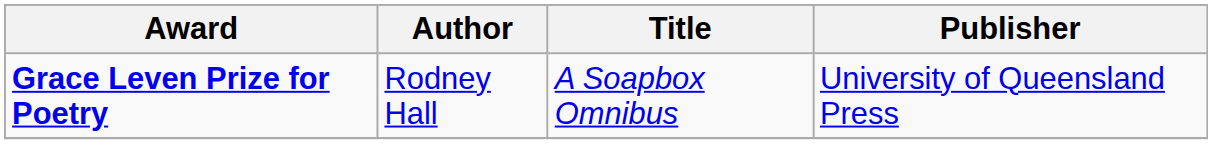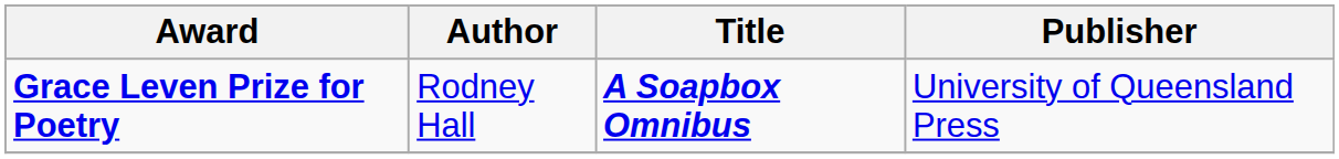Grace Leven Prize for Poetry | Title: normal -> bold
